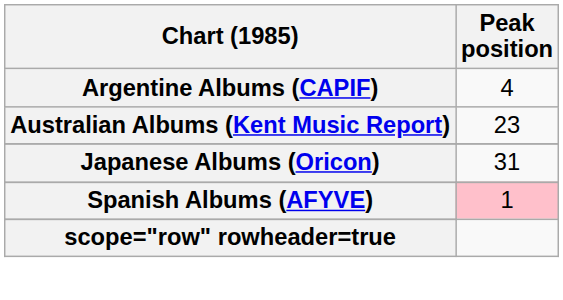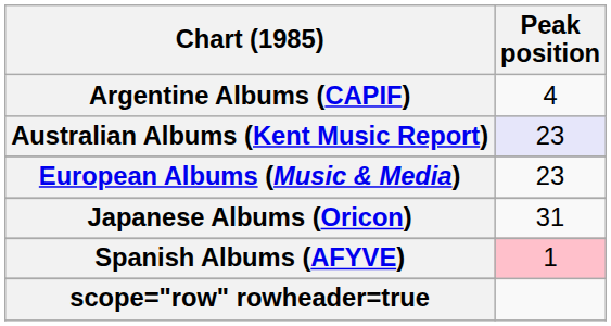Australian Albums (Kent Music Report) | Peak position: no background -> lavender background
+ row: European Albums (Music & Media) | 23
